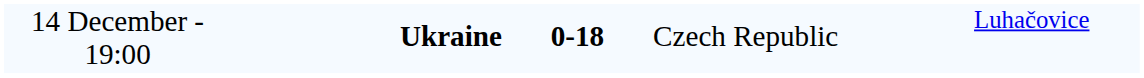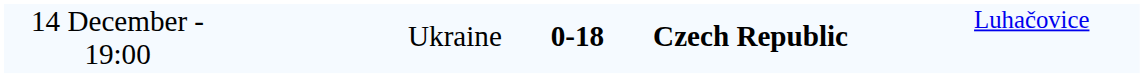Ukraine | column 2: bold -> normal
Ukraine | column 4: normal -> bold
